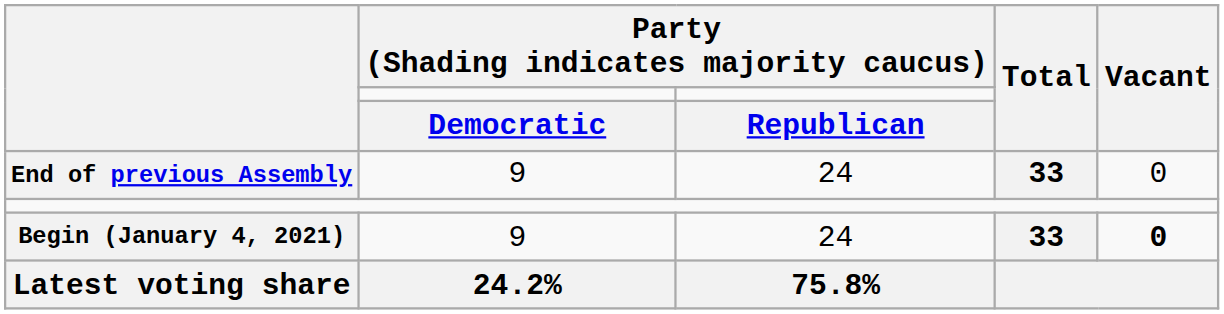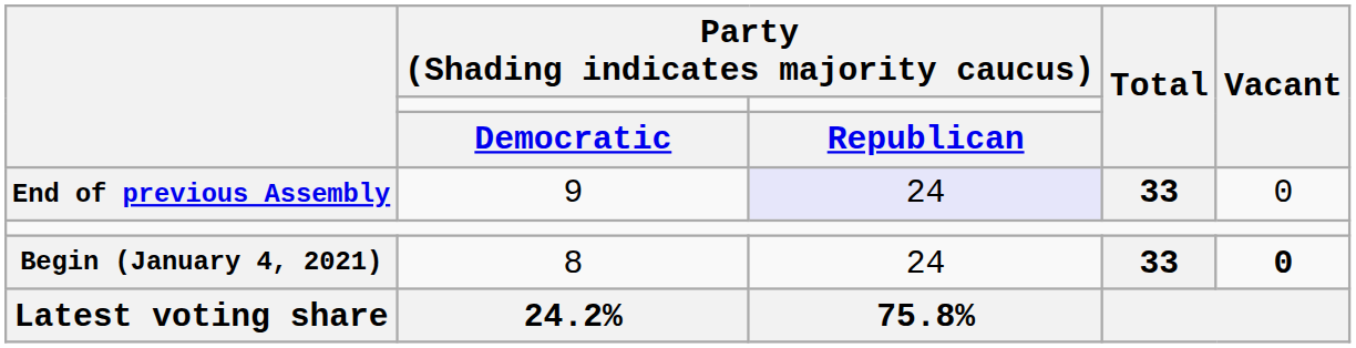End of previous Assembly | column 3: no background -> lavender background
Begin (January 4, 2021) | column 2: 9 -> 8
